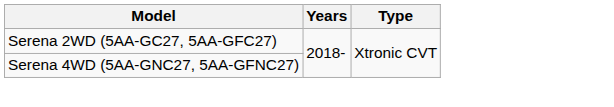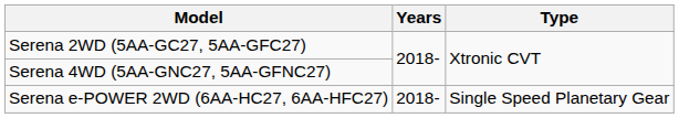+ row: Serena e-POWER 2WD (6AA-HC27, 6AA-HFC27) | 2018- | Single Speed Planetary Gear
